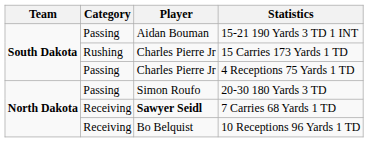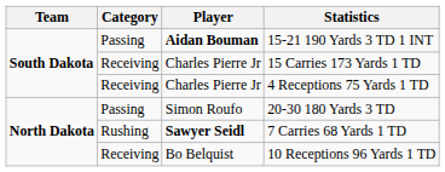15-21 190 Yards 3 TD 1 INT | Player: normal -> bold
15 Carries 173 Yards 1 TD | Category: Rushing -> Receiving
4 Receptions 75 Yards 1 TD | Category: Passing -> Receiving
7 Carries 68 Yards 1 TD | Category: Receiving -> Rushing
